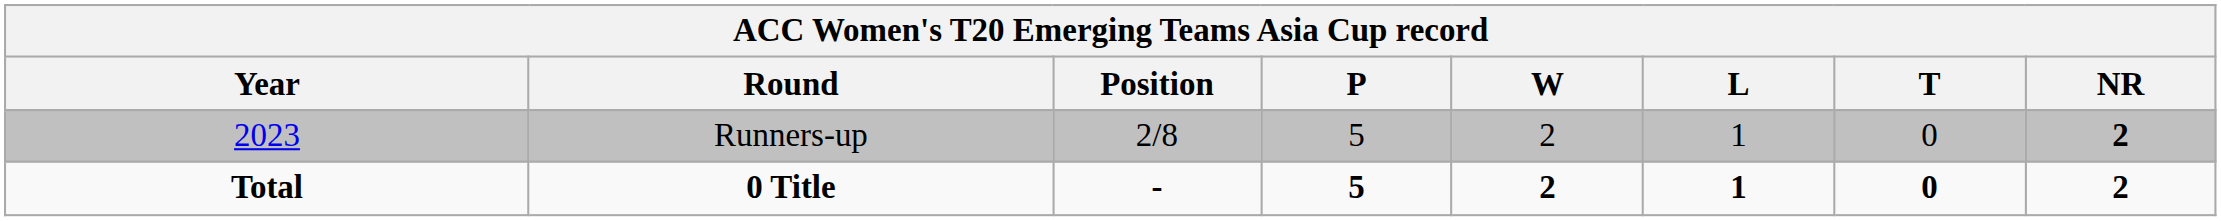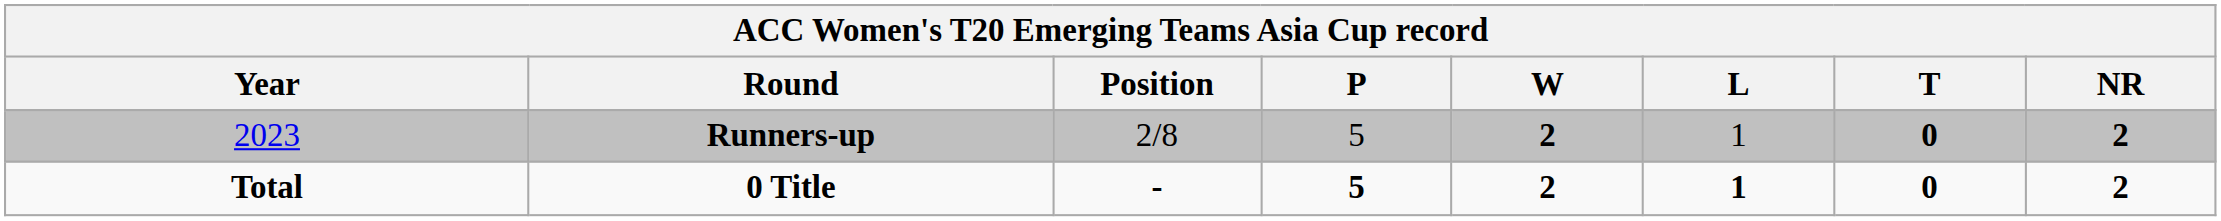2023 | Round: normal -> bold
2023 | W: normal -> bold
2023 | T: normal -> bold
